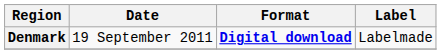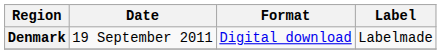Denmark | Format: bold -> normal
